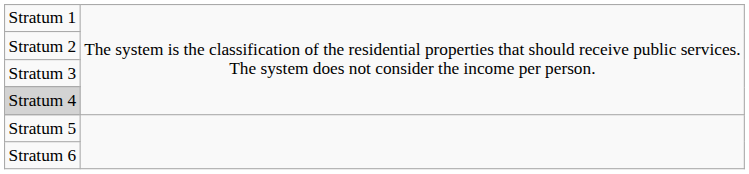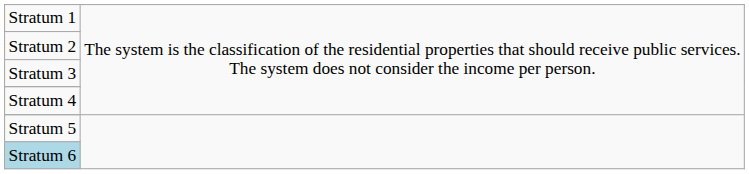Stratum 4 | column 1: lightgrey background -> no background
Stratum 6 | column 1: no background -> lightblue background
